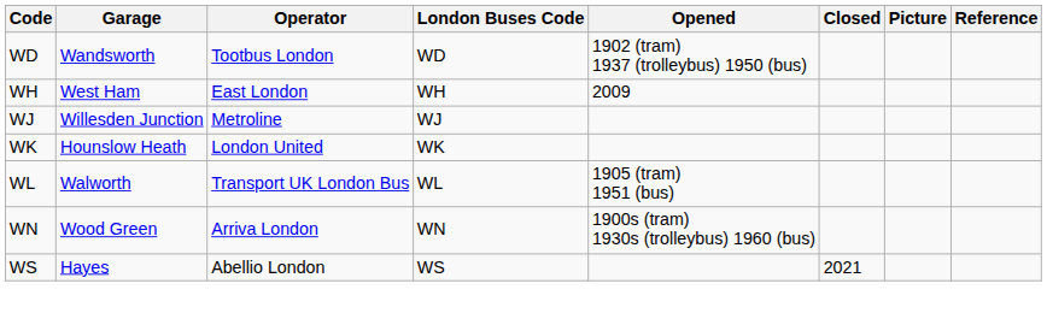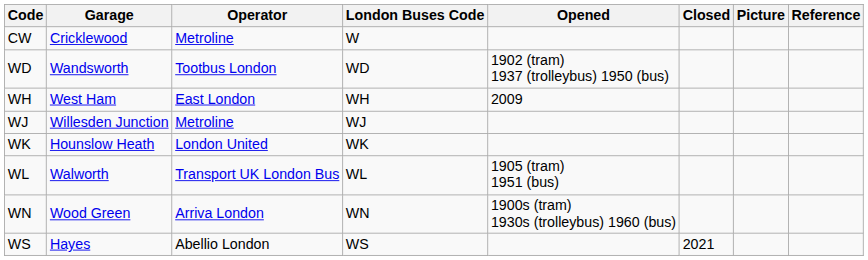+ row: CW | Cricklewood | Metroline | W
